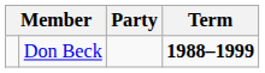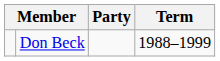Don Beck | Term: bold -> normal
